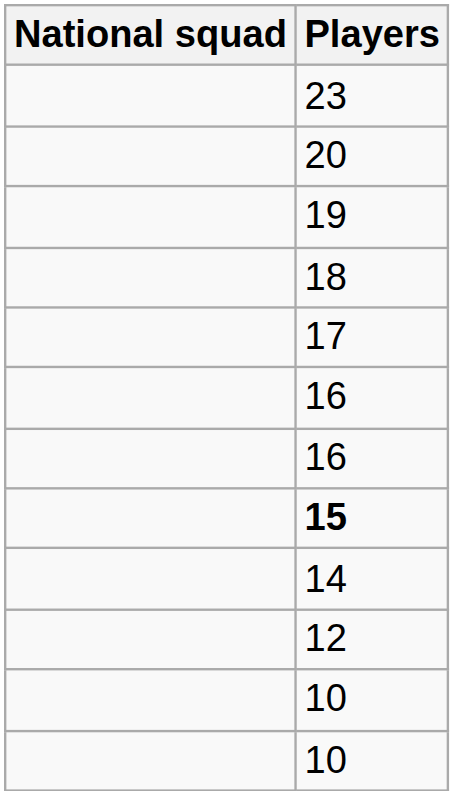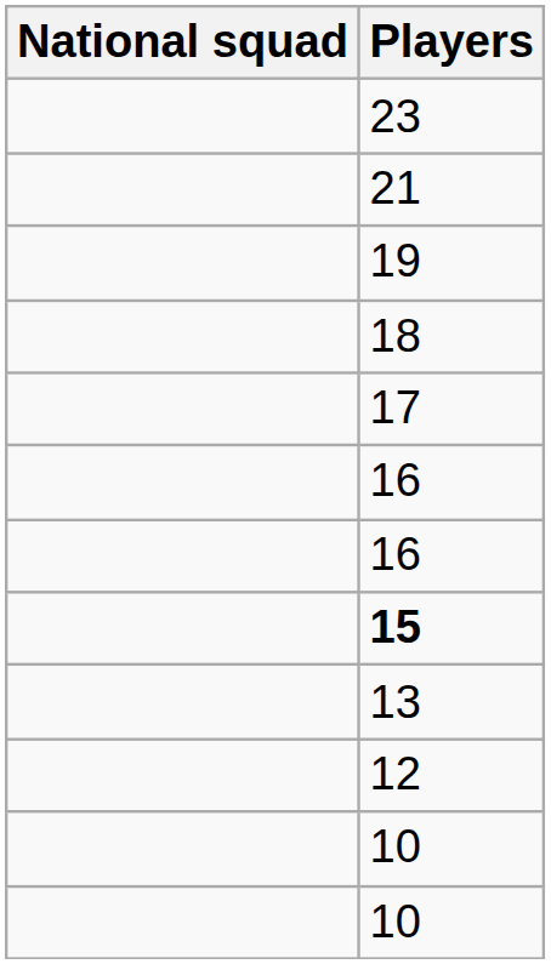row 3 | Players: 20 -> 21
row 10 | Players: 14 -> 13
